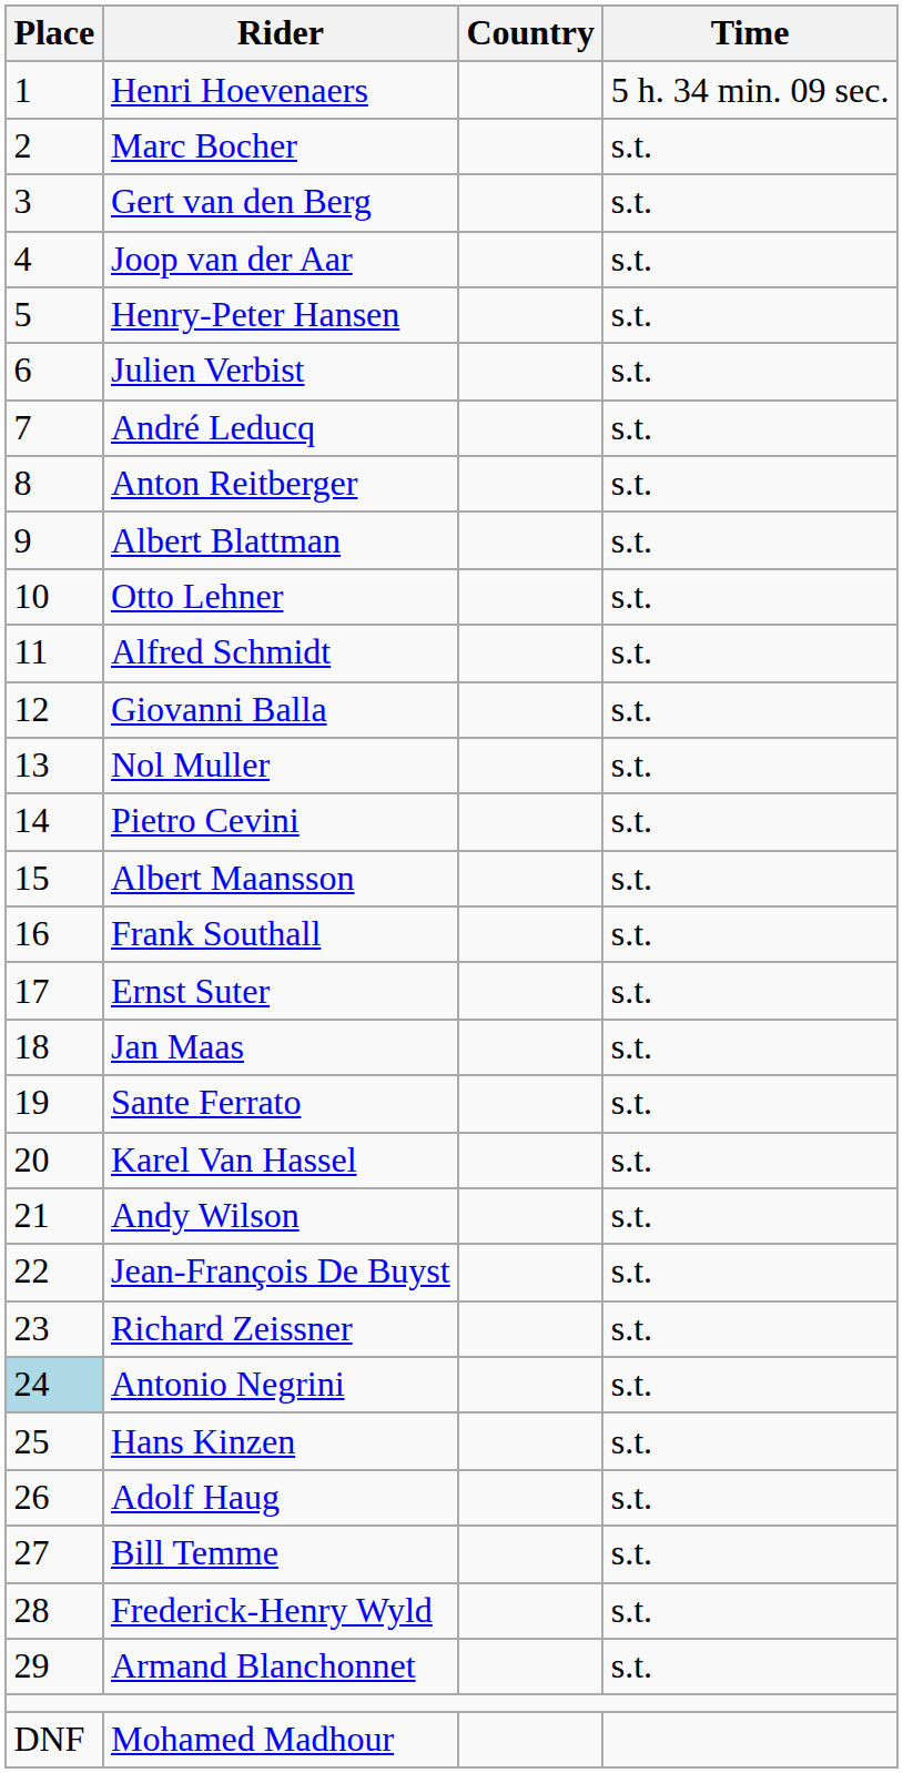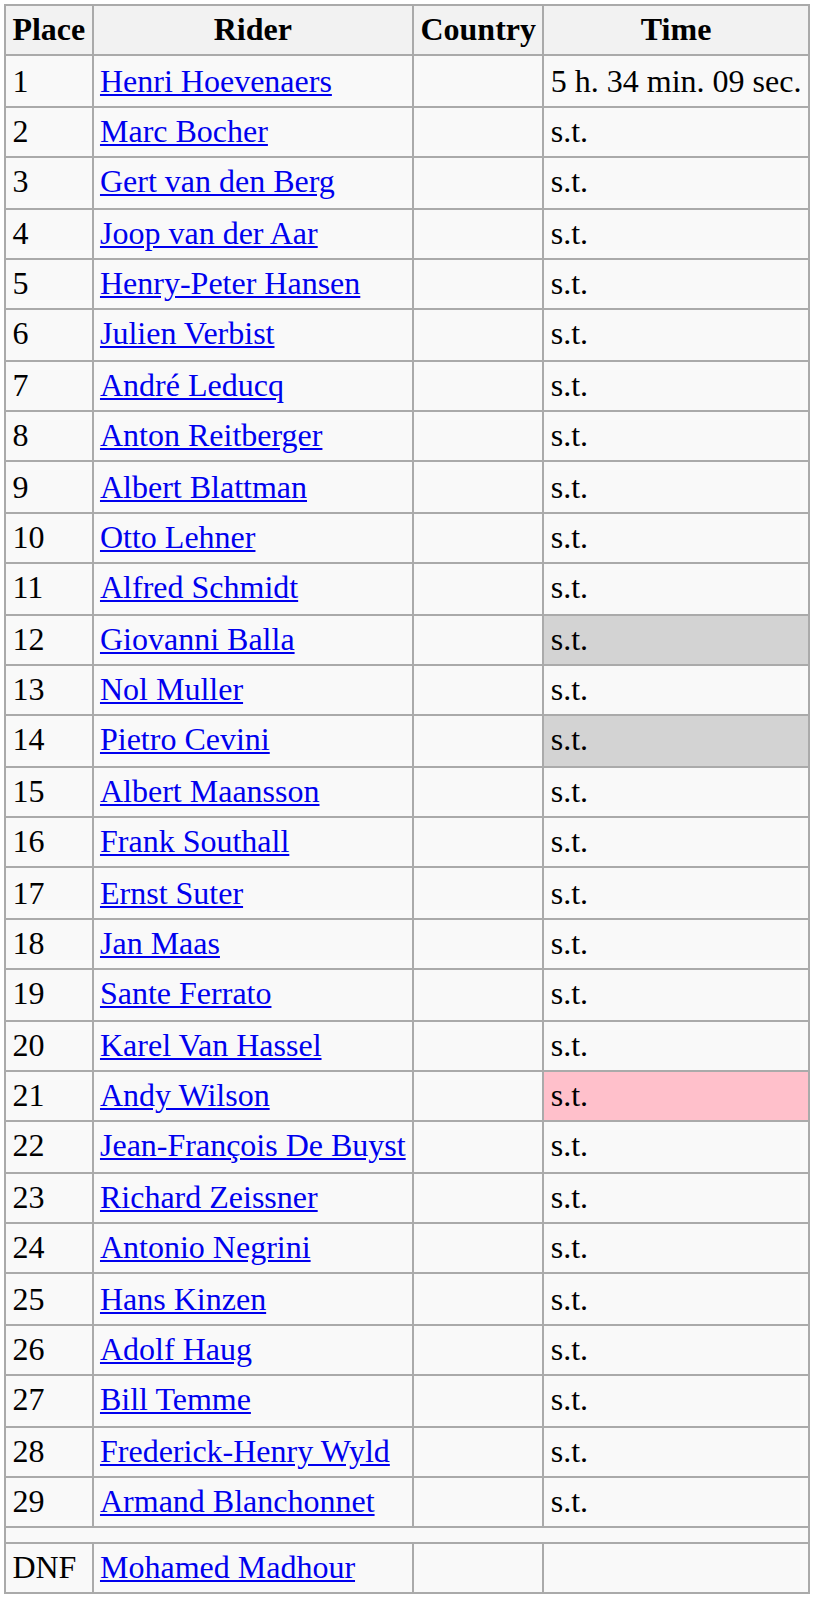Giovanni Balla | Time: no background -> lightgrey background
Pietro Cevini | Time: no background -> lightgrey background
Andy Wilson | Time: no background -> pink background
Antonio Negrini | Place: lightblue background -> no background
